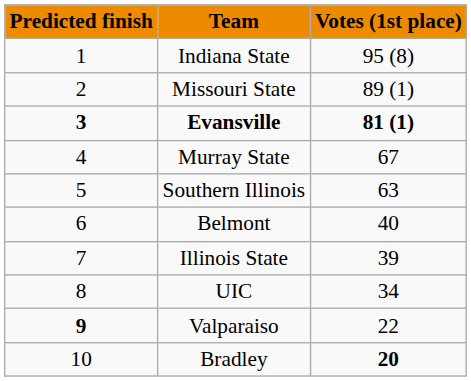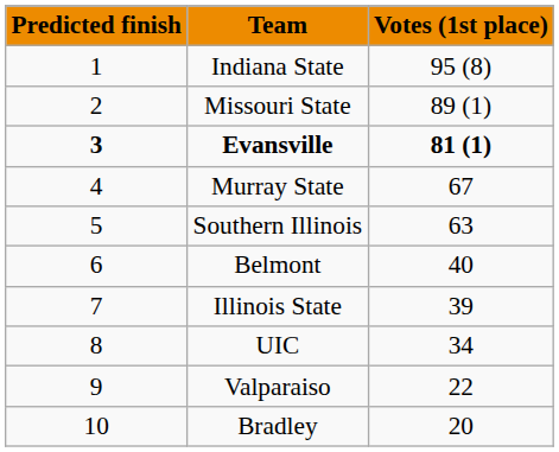Valparaiso | Predicted finish: bold -> normal
Bradley | Votes (1st place): bold -> normal
